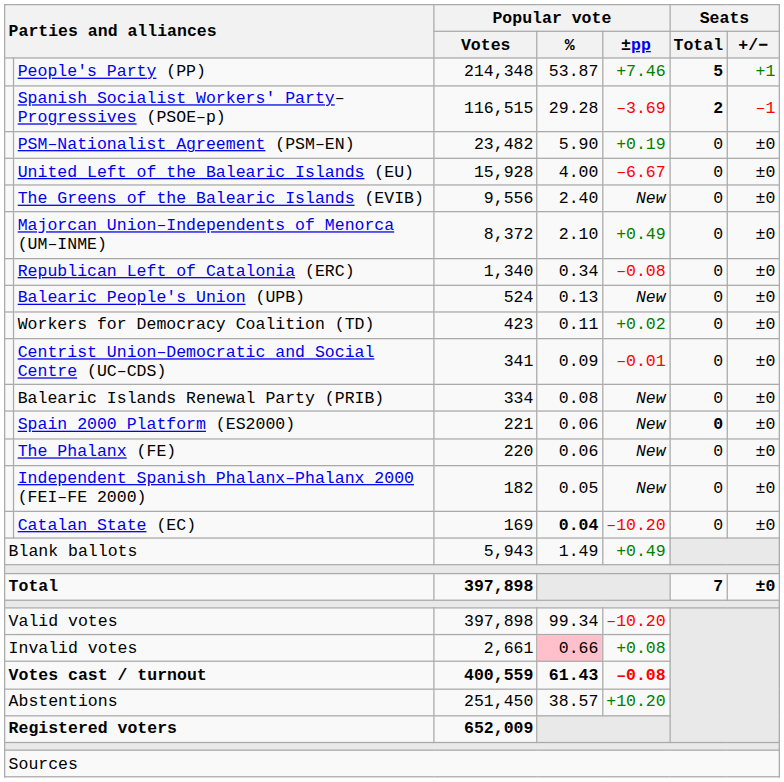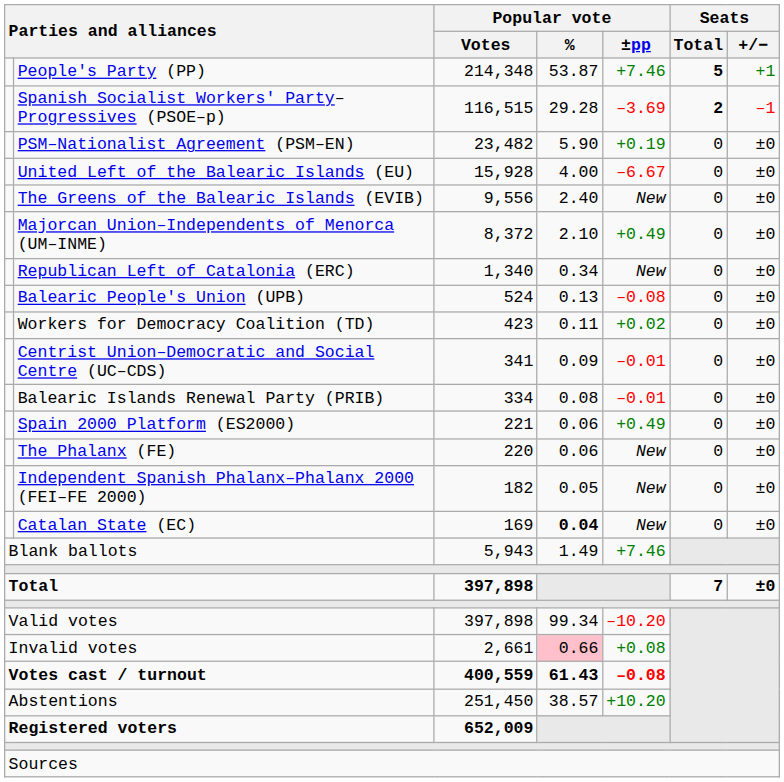Republican Left of Catalonia (ERC) | Popular vote / ±pp: –0.08 -> New
Balearic People's Union (UPB) | Popular vote / ±pp: New -> –0.08
Balearic Islands Renewal Party (PRIB) | Popular vote / ±pp: New -> –0.01
Spain 2000 Platform (ES2000) | Popular vote / ±pp: New -> +0.49
Spain 2000 Platform (ES2000) | Seats / Total: bold -> normal
Catalan State (EC) | Popular vote / ±pp: –10.20 -> New
Blank ballots | Popular vote / ±pp: +0.49 -> +7.46
